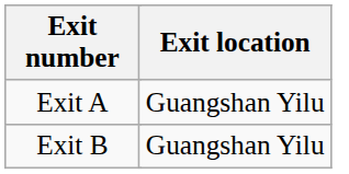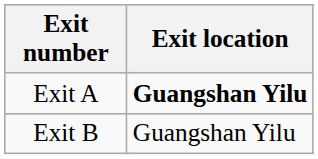Exit A | Exit location: normal -> bold
